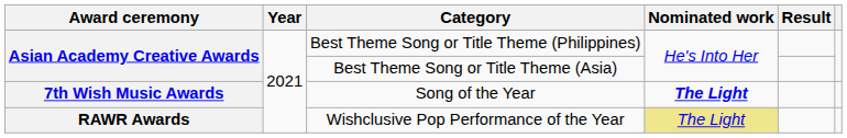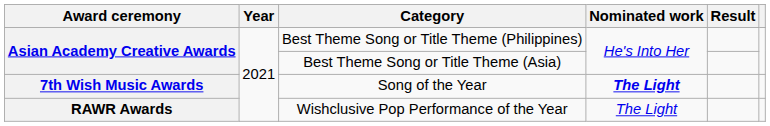Wishclusive Pop Performance of the Year | Nominated work: khaki background -> no background
